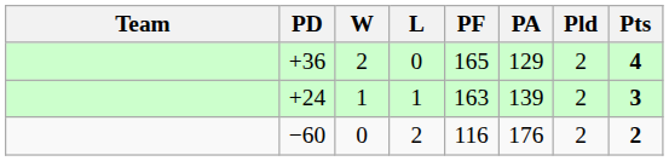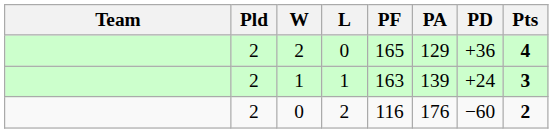columns swapped: Pld <-> PD
